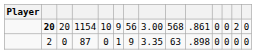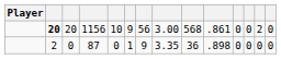row 2 | column 4: 1154 -> 1156
row 3 | column 9: 63 -> 36
